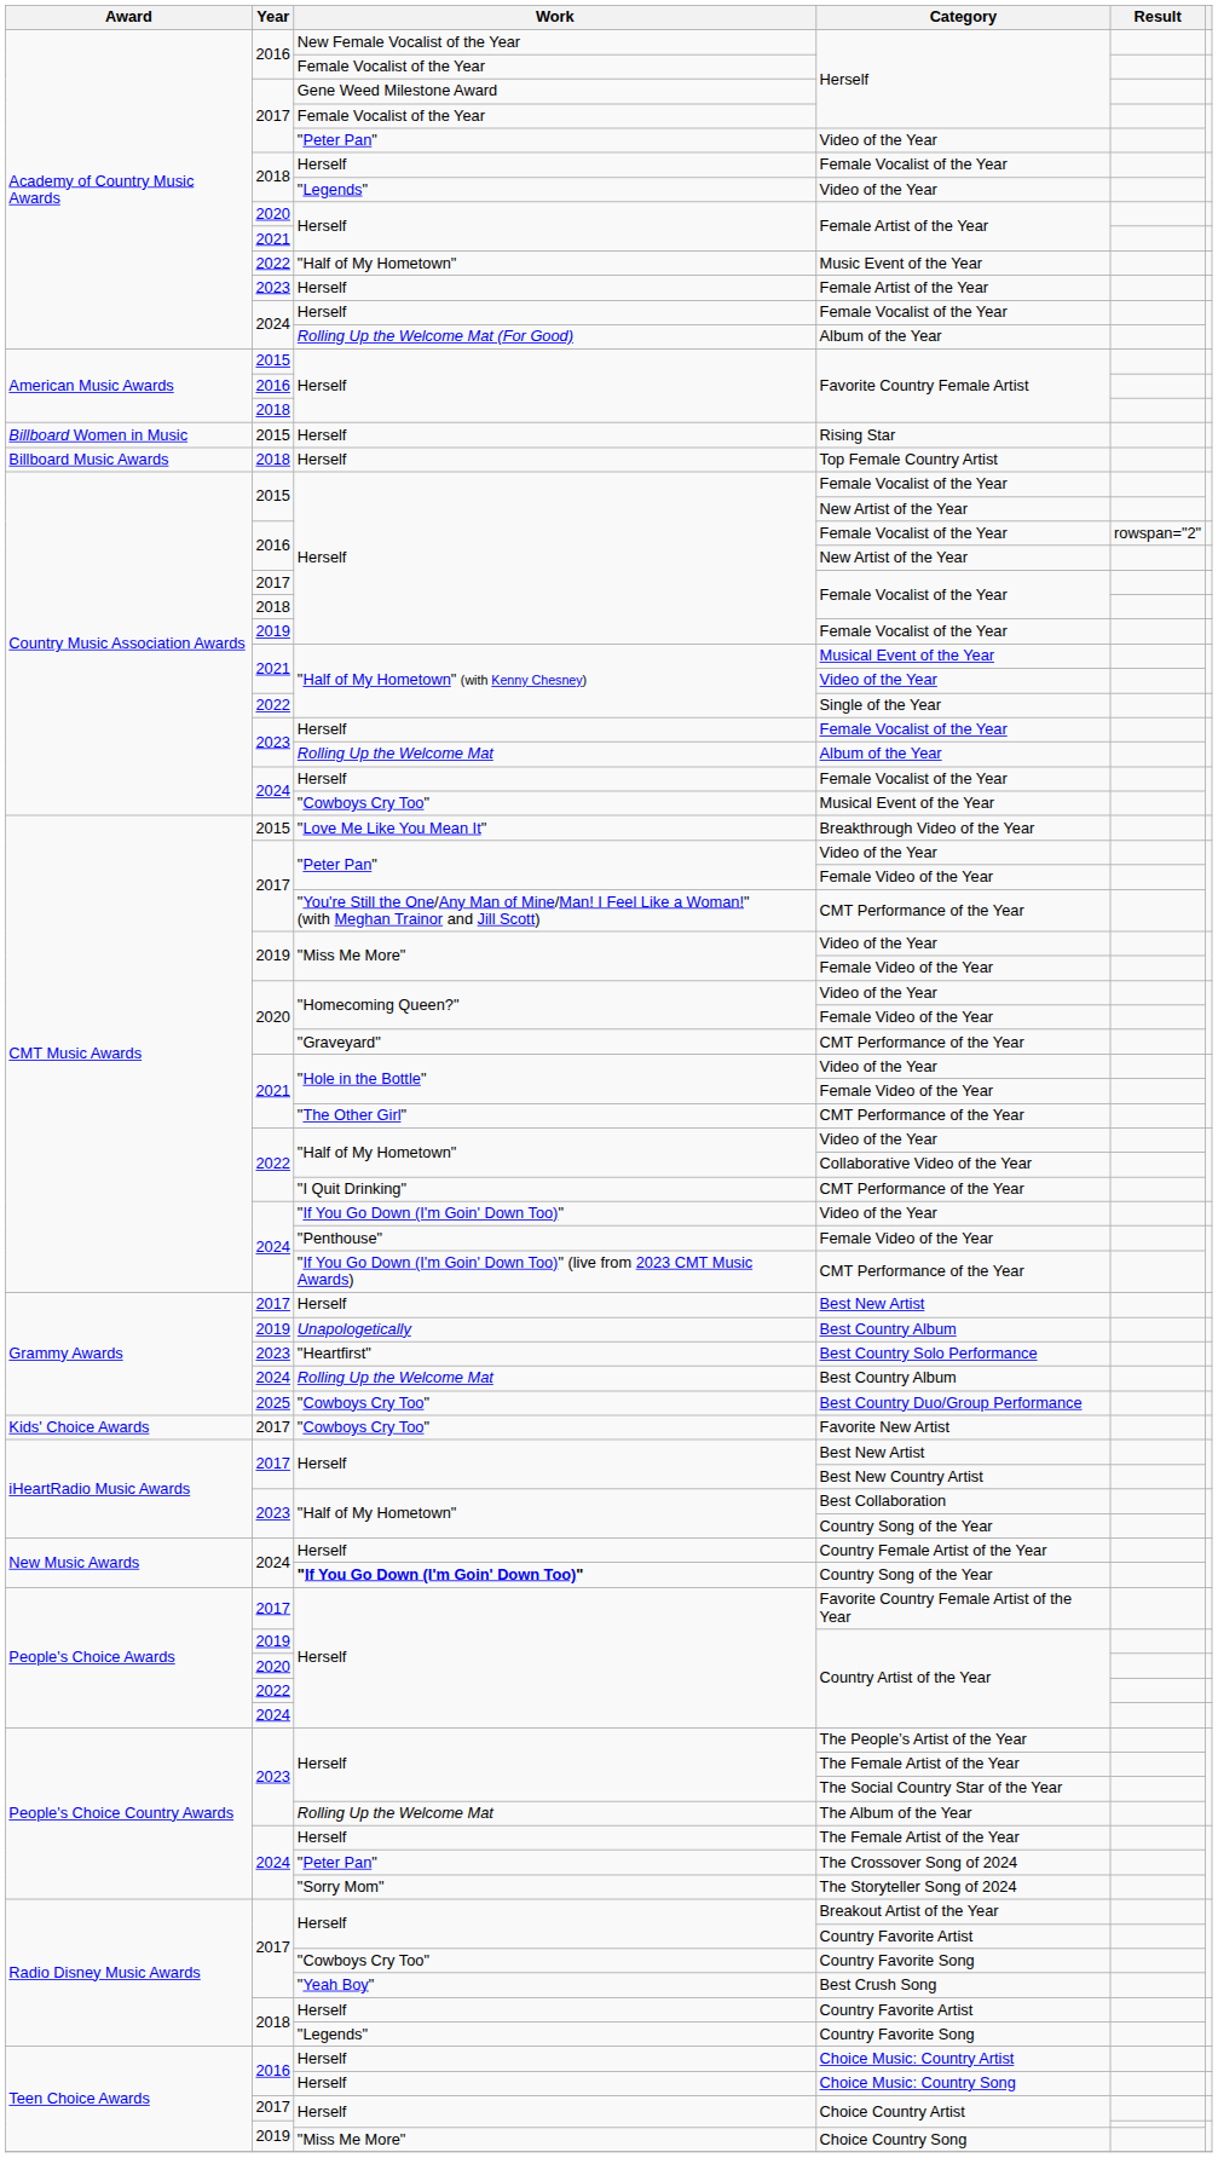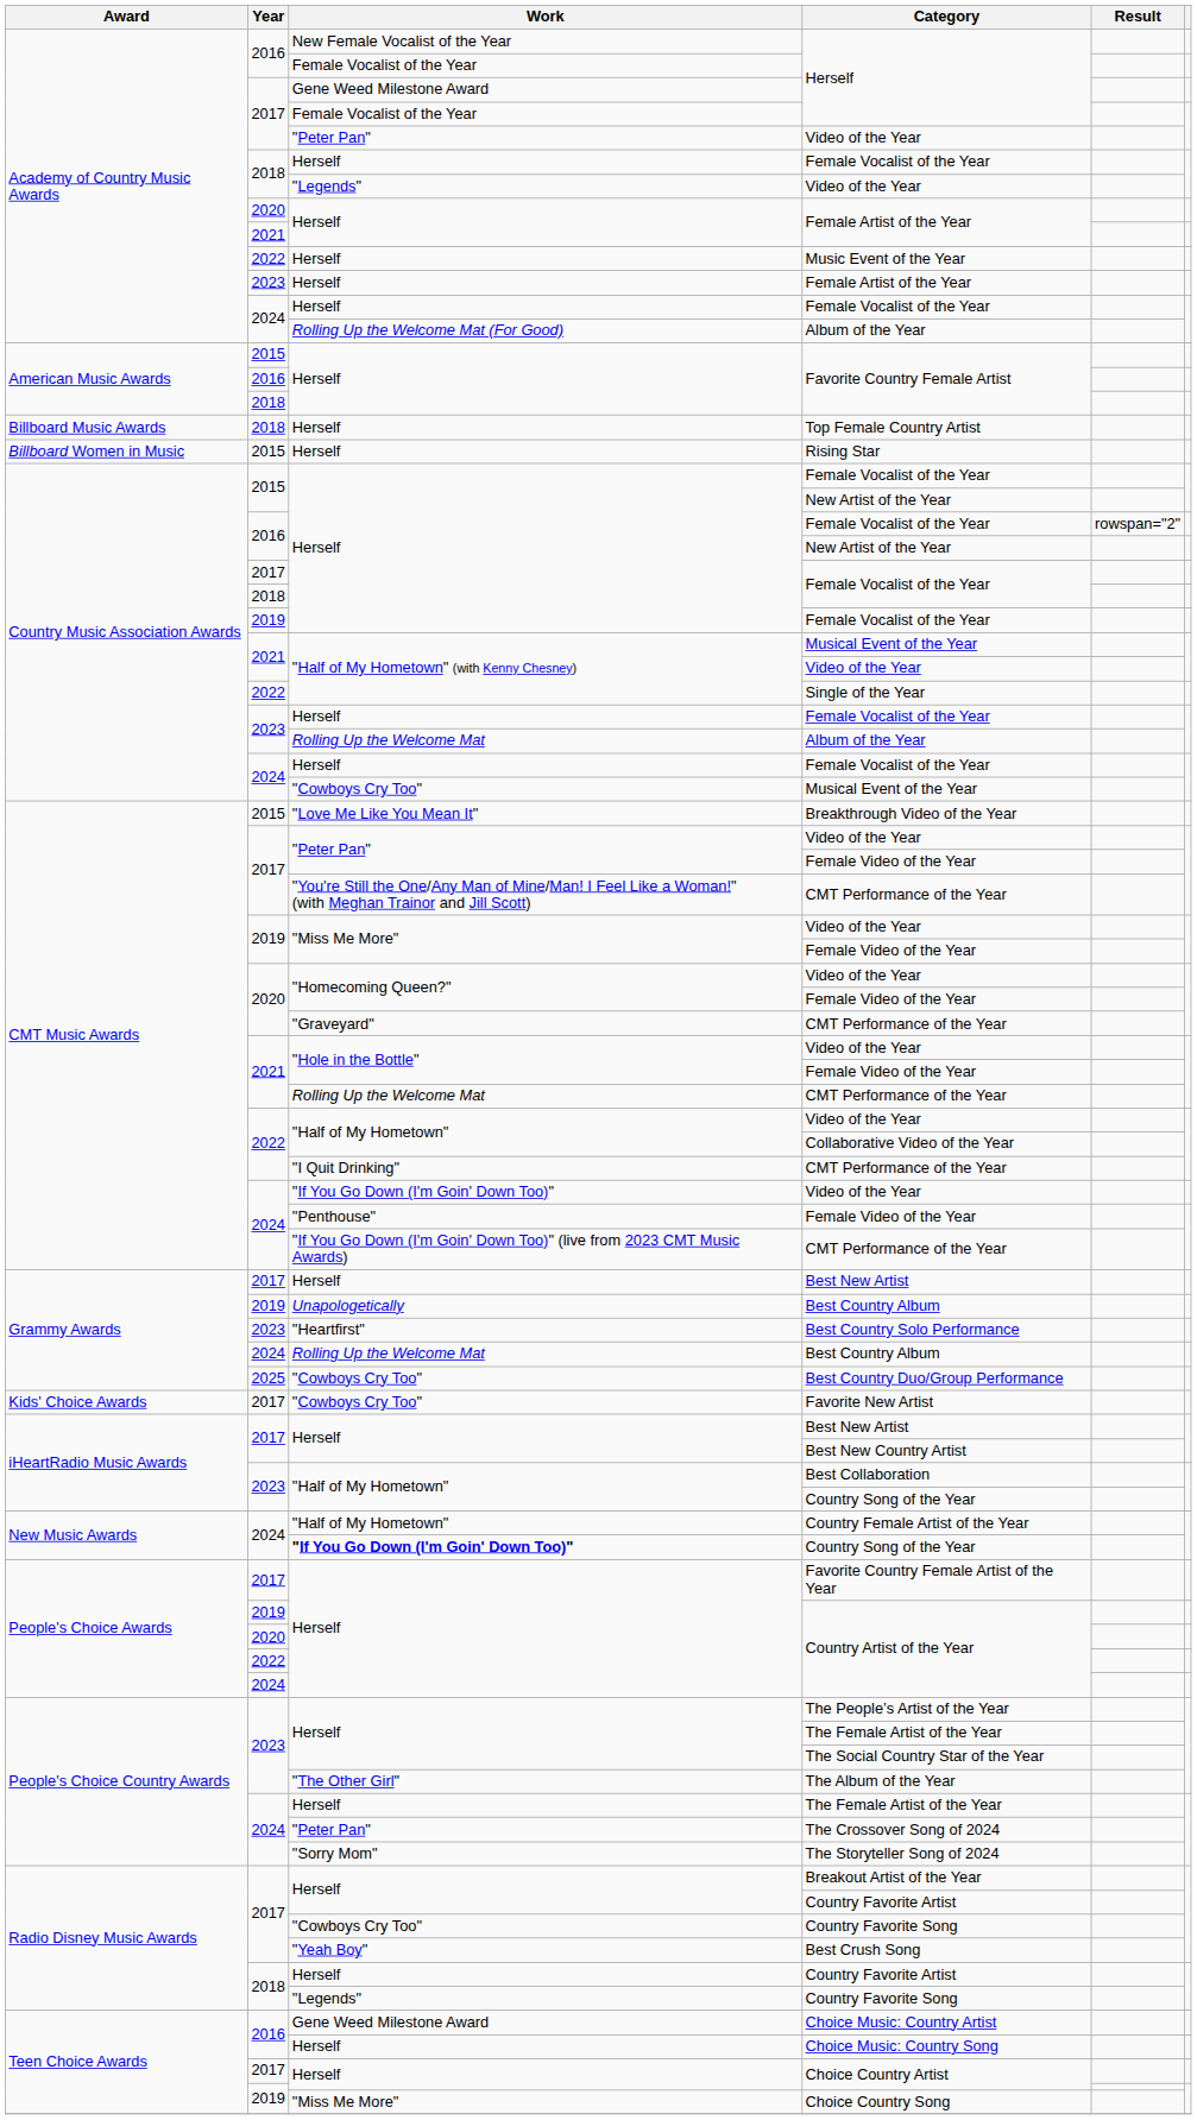Music Event of the Year | Work: "Half of My Hometown" -> Herself
rows swapped: Top Female Country Artist <-> Rising Star
2021 / CMT Performance of the Year | Work: "The Other Girl" -> Rolling Up the Welcome Mat
Country Female Artist of the Year | Work: Herself -> "Half of My Hometown"
The Album of the Year | Work: Rolling Up the Welcome Mat -> "The Other Girl"
Choice Music: Country Artist | Work: Herself -> Gene Weed Milestone Award
